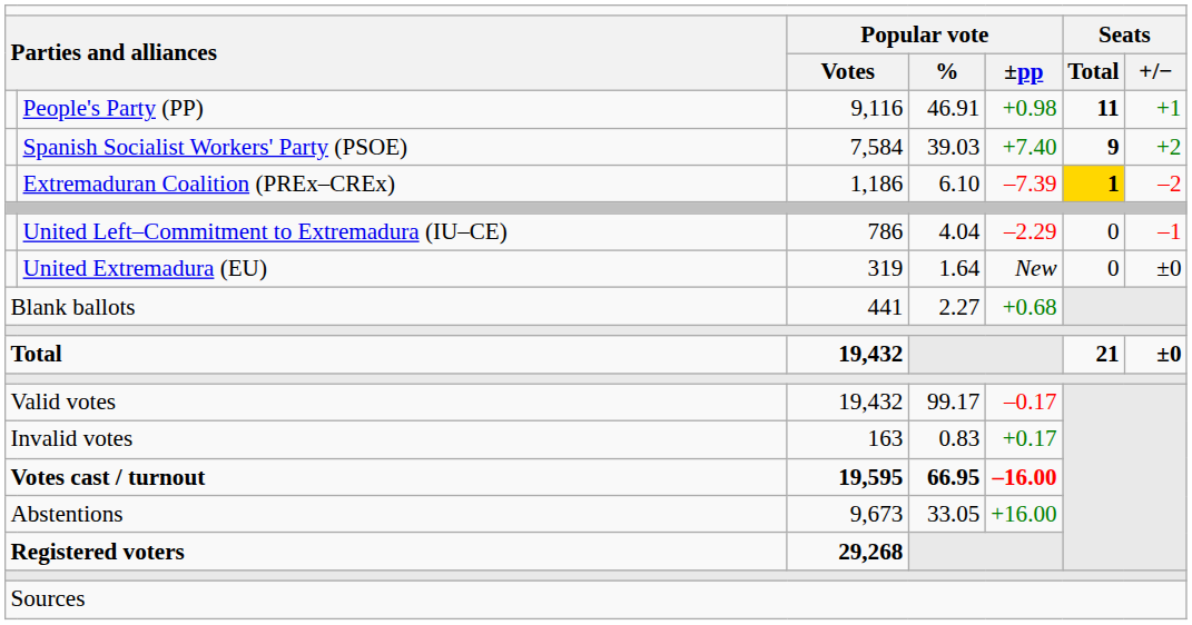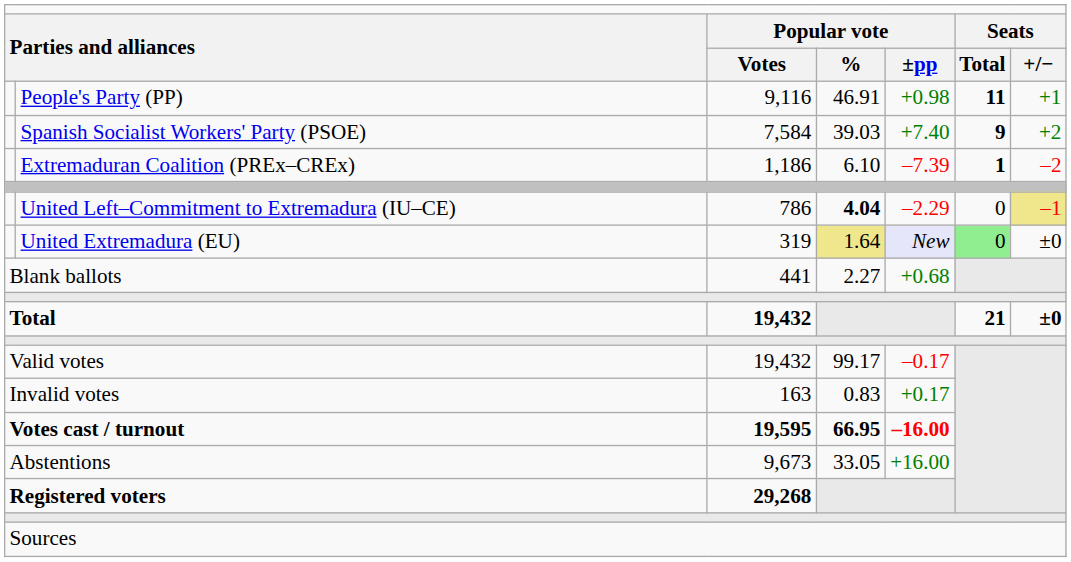Extremaduran Coalition (PREx–CREx) | column 6: gold background -> no background
United Left–Commitment to Extremadura (IU–CE) | column 4: normal -> bold
United Left–Commitment to Extremadura (IU–CE) | column 7: no background -> khaki background
United Extremadura (EU) | column 4: no background -> khaki background
United Extremadura (EU) | column 5: no background -> lavender background
United Extremadura (EU) | column 6: no background -> lightgreen background
